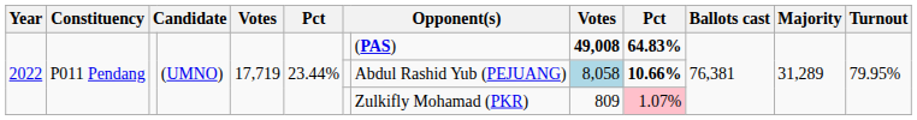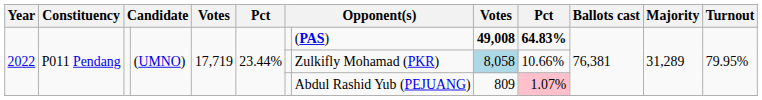row 3 | column 8: Abdul Rashid Yub (PEJUANG) -> Zulkifly Mohamad (PKR)
row 3 | column 10: bold -> normal
row 4 | column 8: Zulkifly Mohamad (PKR) -> Abdul Rashid Yub (PEJUANG)
